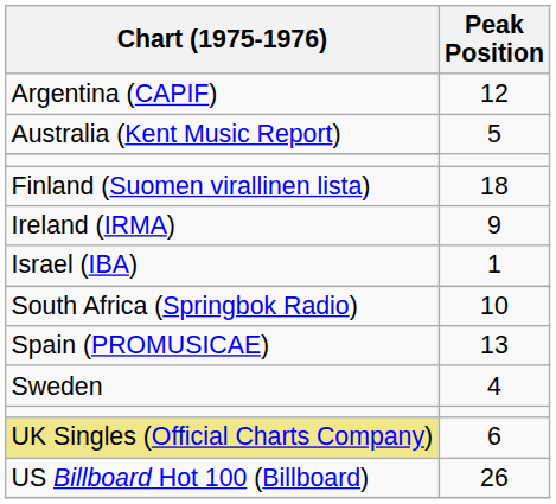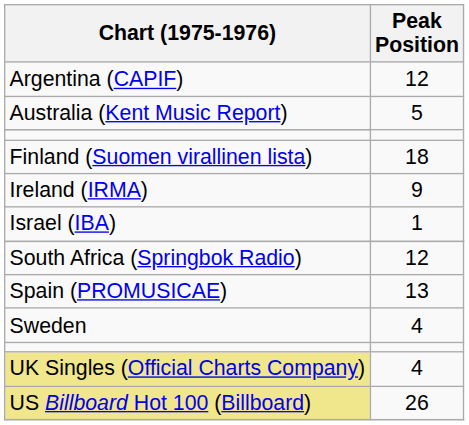row 8 | Peak Position: 10 -> 12
row 12 | Peak Position: 6 -> 4
row 13 | Chart (1975-1976): no background -> khaki background
